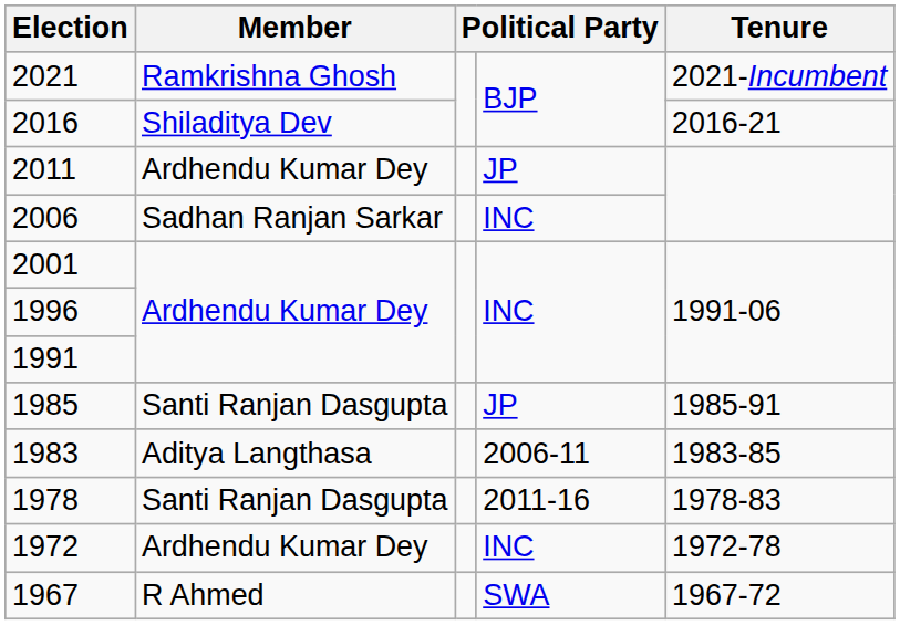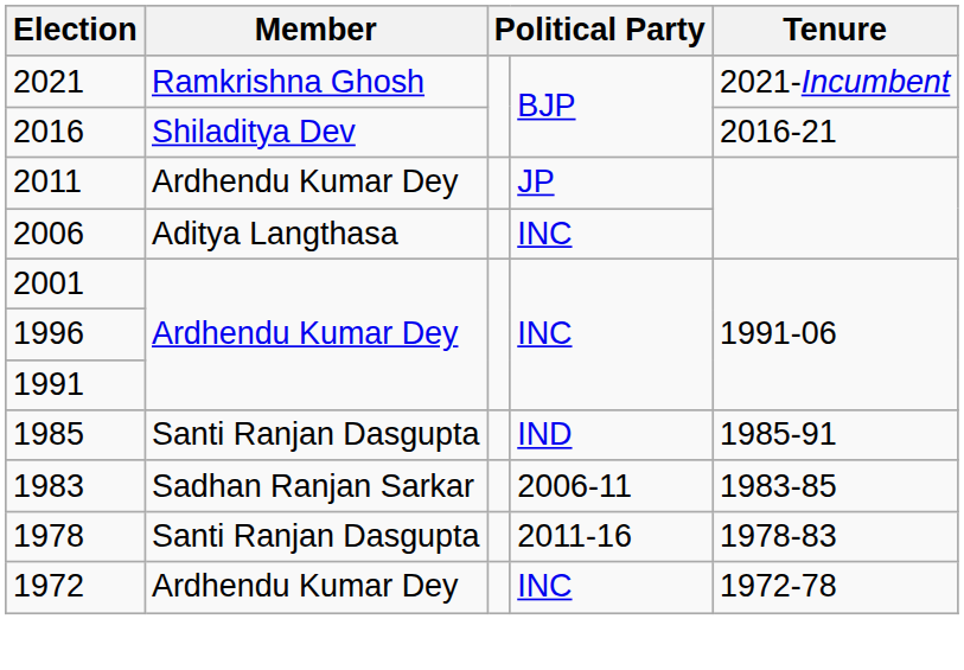2006 | Member: Sadhan Ranjan Sarkar -> Aditya Langthasa
1985 | column 4: JP -> IND
1983 | Member: Aditya Langthasa -> Sadhan Ranjan Sarkar
- row: 1967 | R Ahmed | SWA | 1967-72
